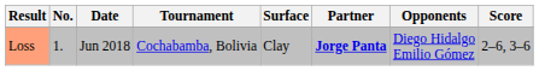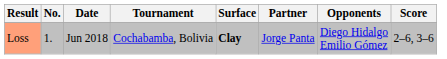Loss | Surface: normal -> bold
Loss | Partner: bold -> normal
